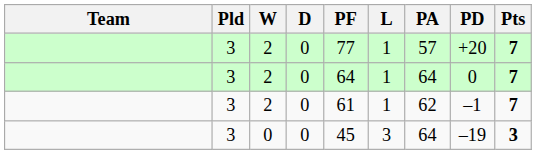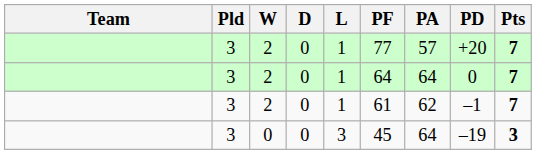columns swapped: L <-> PF
